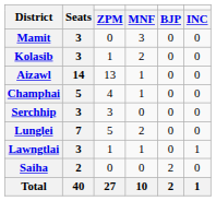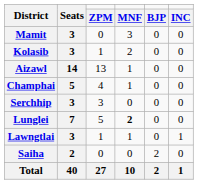Lunglei | MNF: normal -> bold
